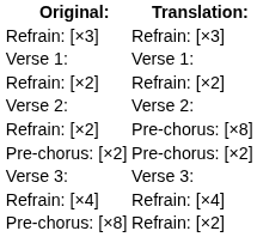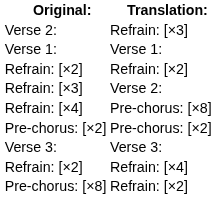row 2 | Original:: Refrain: [×3] -> Verse 2:
row 5 | Original:: Verse 2: -> Refrain: [×3]
row 6 | Original:: Refrain: [×2] -> Refrain: [×4]
row 9 | Original:: Refrain: [×4] -> Refrain: [×2]
